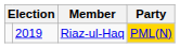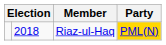Riaz-ul-Haq | column 2: 2019 -> 2018
